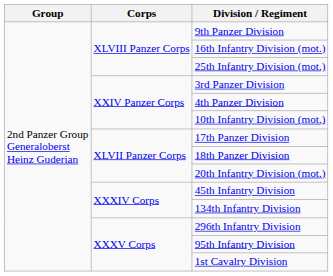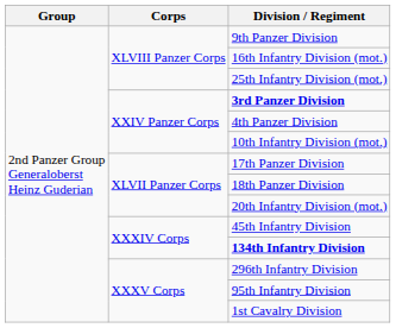3rd Panzer Division | Division / Regiment: normal -> bold
134th Infantry Division | Division / Regiment: normal -> bold
